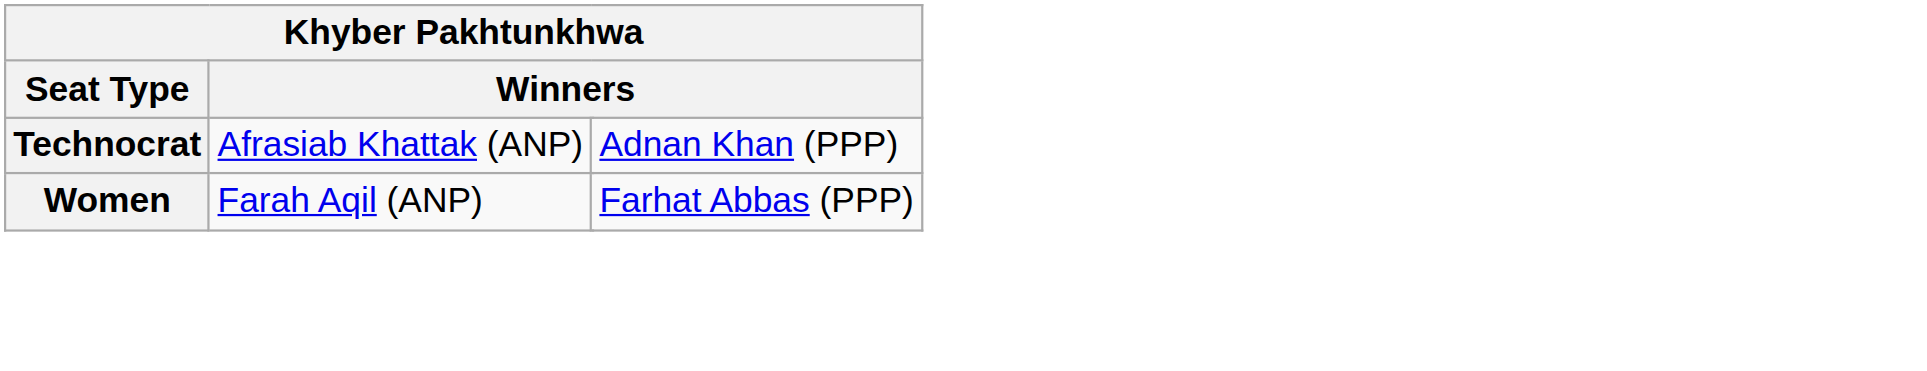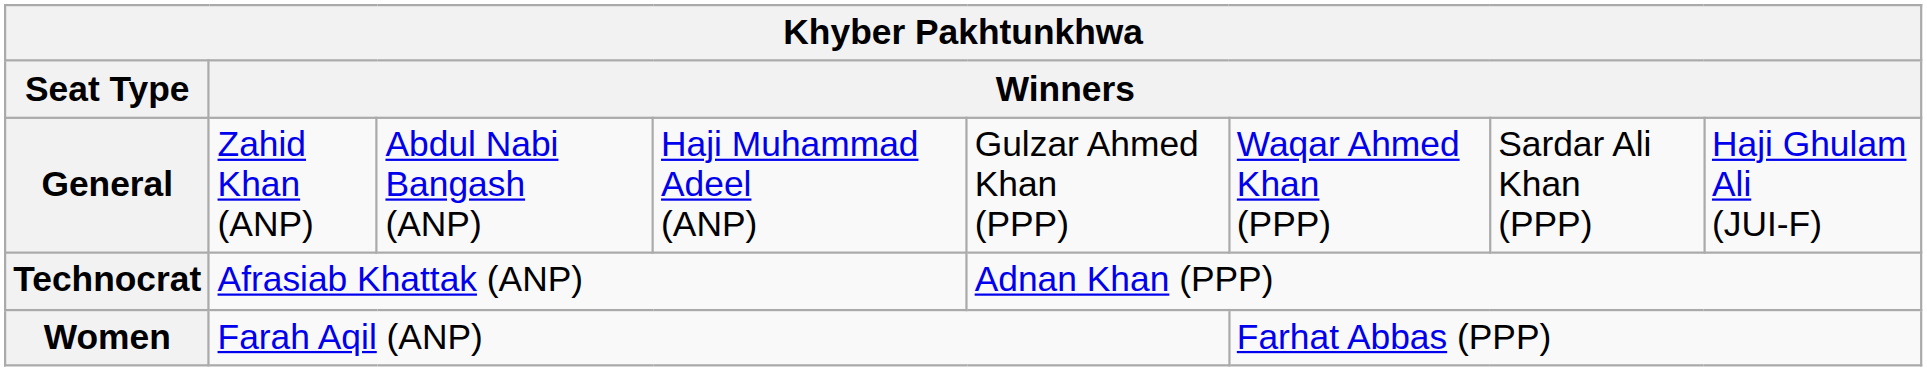+ row: General | Zahid Khan (ANP) | Abdul Nabi Bangash (ANP) | Haji Muhammad Adeel (ANP) | Gulzar Ahmed Khan (PPP) | Waqar Ahmed Khan (PPP) | Sardar Ali Khan (PPP) | Haji Ghulam Ali (JUI-F)
